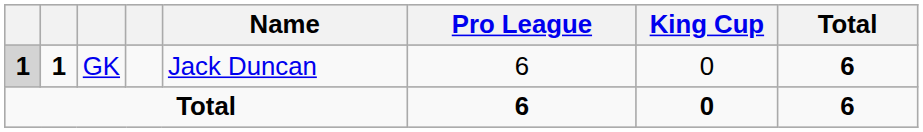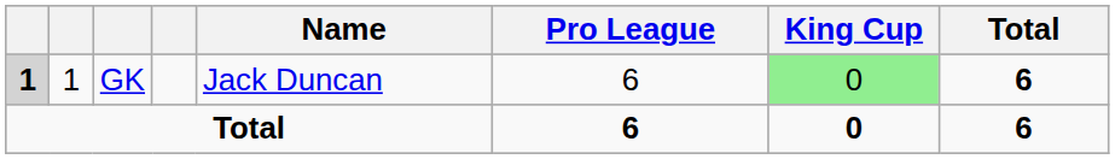row 2 | column 2: bold -> normal
row 2 | King Cup: no background -> lightgreen background
